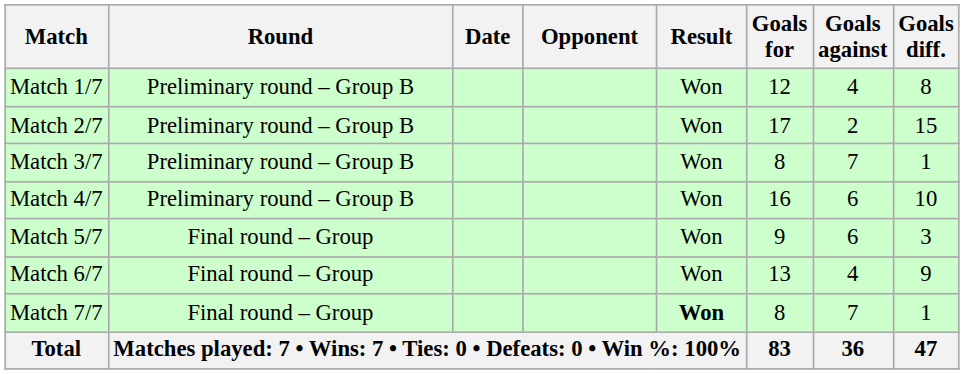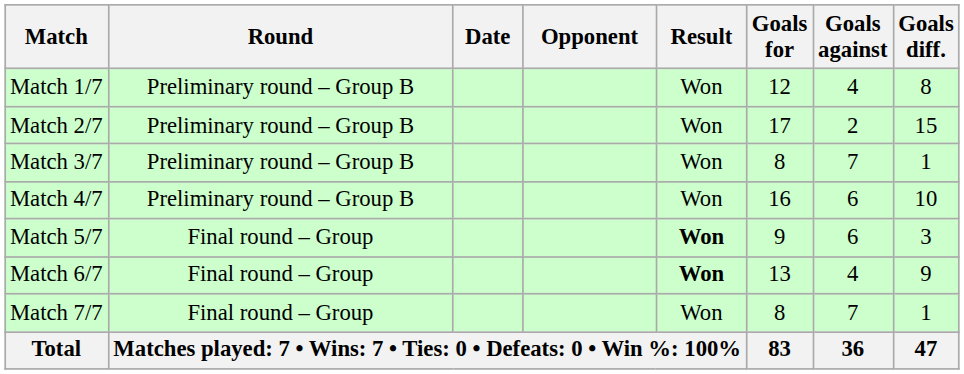Match 5/7 | Result: normal -> bold
Match 6/7 | Result: normal -> bold
Match 7/7 | Result: bold -> normal
